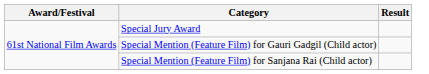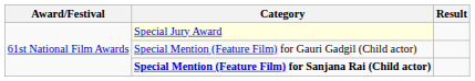Special Jury Award | Category: no background -> lightyellow background
Special Mention (Feature Film) for Sanjana Rai (Child actor) | Category: normal -> bold
